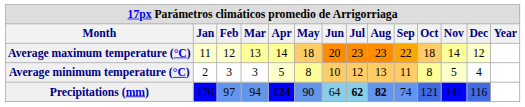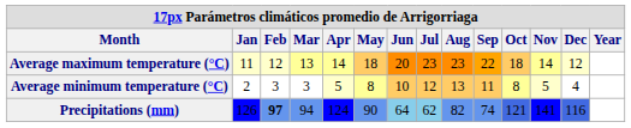Precipitations (mm) | Feb: normal -> bold
Precipitations (mm) | Apr: bold -> normal
Precipitations (mm) | Jul: bold -> normal
Precipitations (mm) | Aug: bold -> normal
